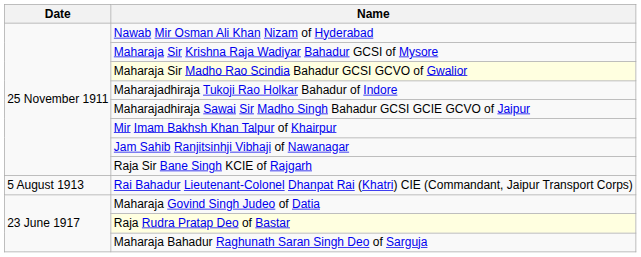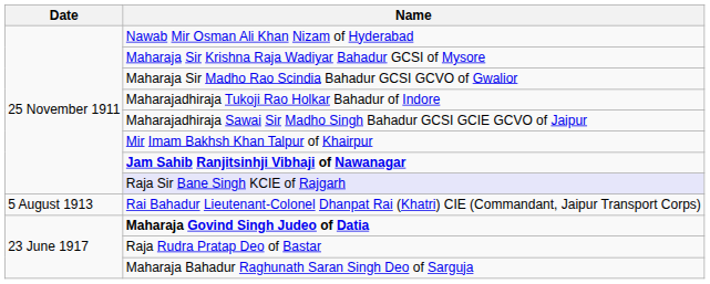Maharaja Sir Madho Rao Scindia Bahadur GCSI GCVO of Gwalior | Name: lightyellow background -> no background
Jam Sahib Ranjitsinhji Vibhaji of Nawanagar | Name: normal -> bold
Raja Sir Bane Singh KCIE of Rajgarh | Name: no background -> lavender background
Maharaja Govind Singh Judeo of Datia | Name: normal -> bold
Raja Rudra Pratap Deo of Bastar | Name: lightyellow background -> no background
